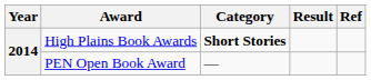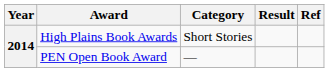High Plains Book Awards | Category: bold -> normal
